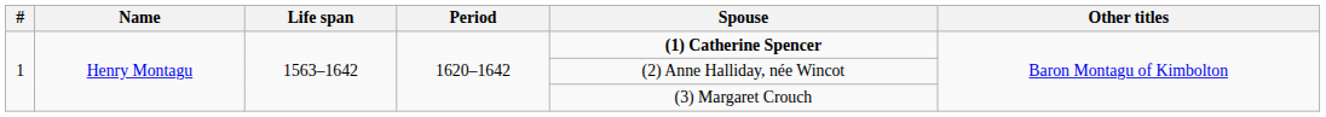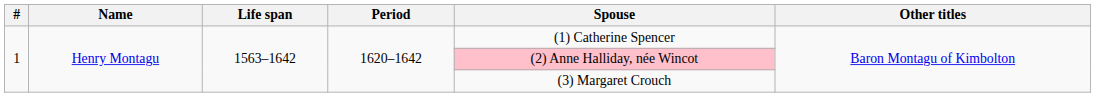row 2 | Spouse: bold -> normal
row 3 | Spouse: no background -> pink background
